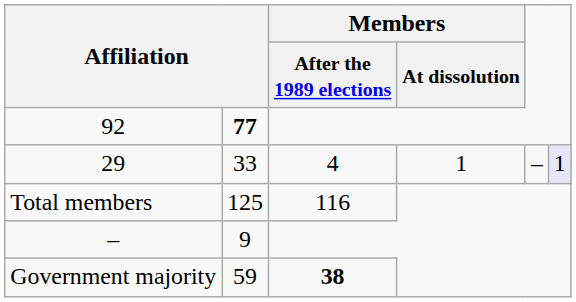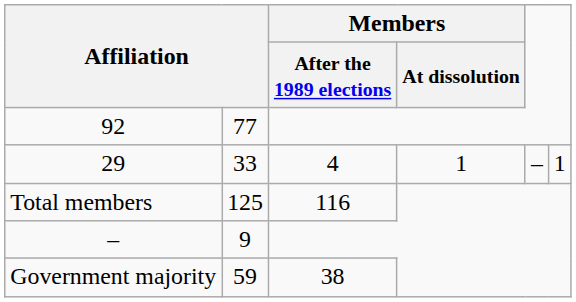92 | column 2: bold -> normal
29 | column 6: lavender background -> no background
Government majority | Members / After the 1989 elections: bold -> normal
